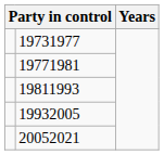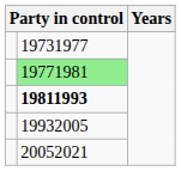19771981 | column 2: no background -> lightgreen background
19811993 | column 2: normal -> bold
